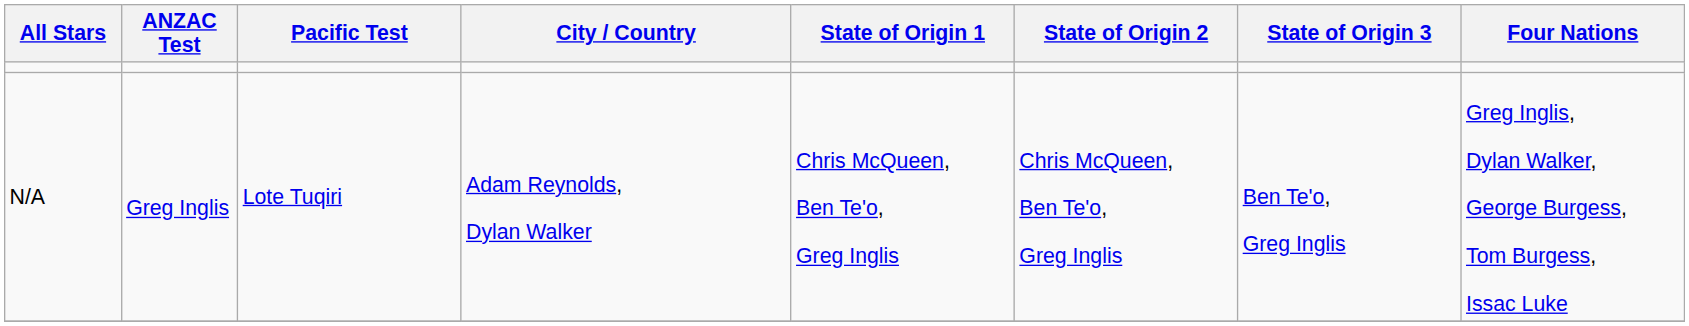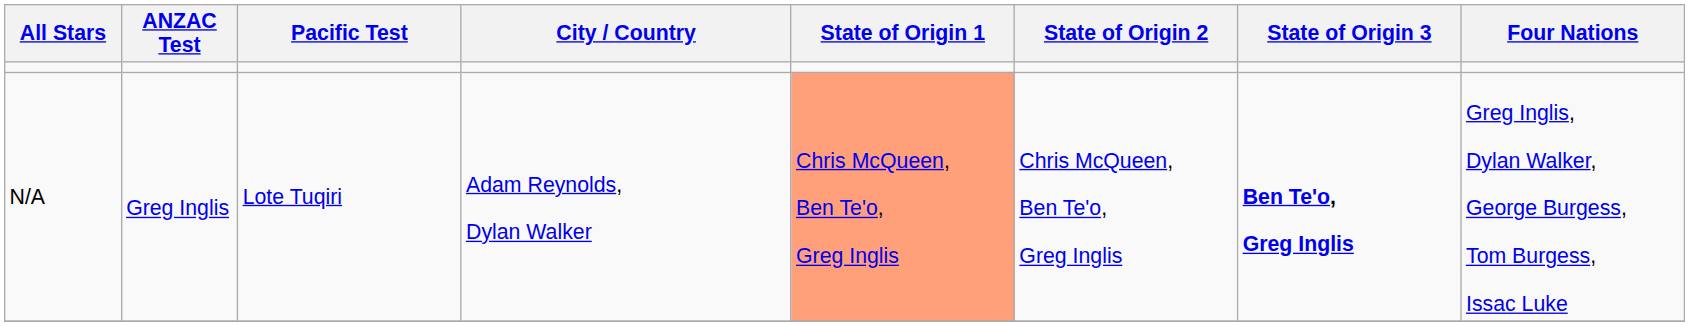N/A | State of Origin 1: no background -> lightsalmon background
N/A | State of Origin 3: normal -> bold
